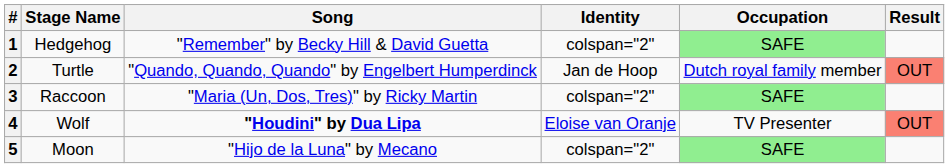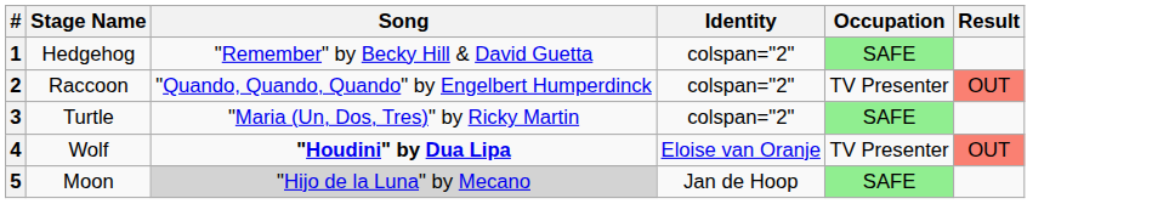2 | Stage Name: Turtle -> Raccoon
2 | Identity: Jan de Hoop -> colspan="2"
2 | Occupation: Dutch royal family member -> TV Presenter
3 | Stage Name: Raccoon -> Turtle
5 | Song: no background -> lightgrey background
5 | Identity: colspan="2" -> Jan de Hoop
